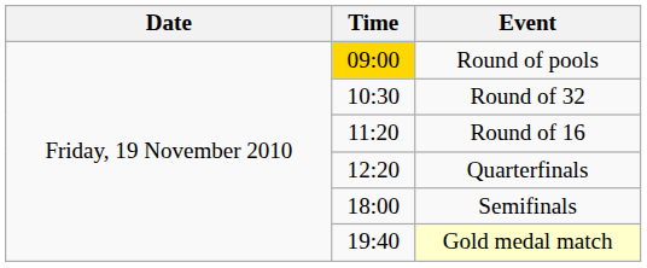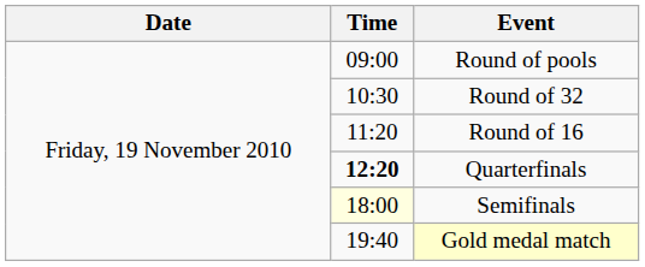Round of pools | Time: gold background -> no background
Quarterfinals | Time: normal -> bold
Semifinals | Time: no background -> lightyellow background
